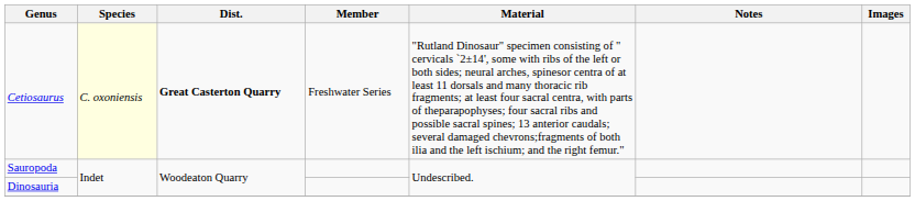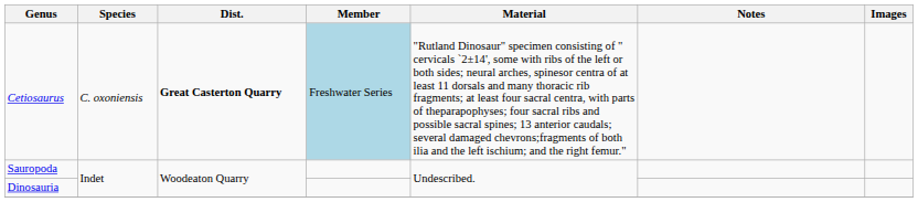Cetiosaurus | Species: lightyellow background -> no background
Cetiosaurus | Member: no background -> lightblue background
